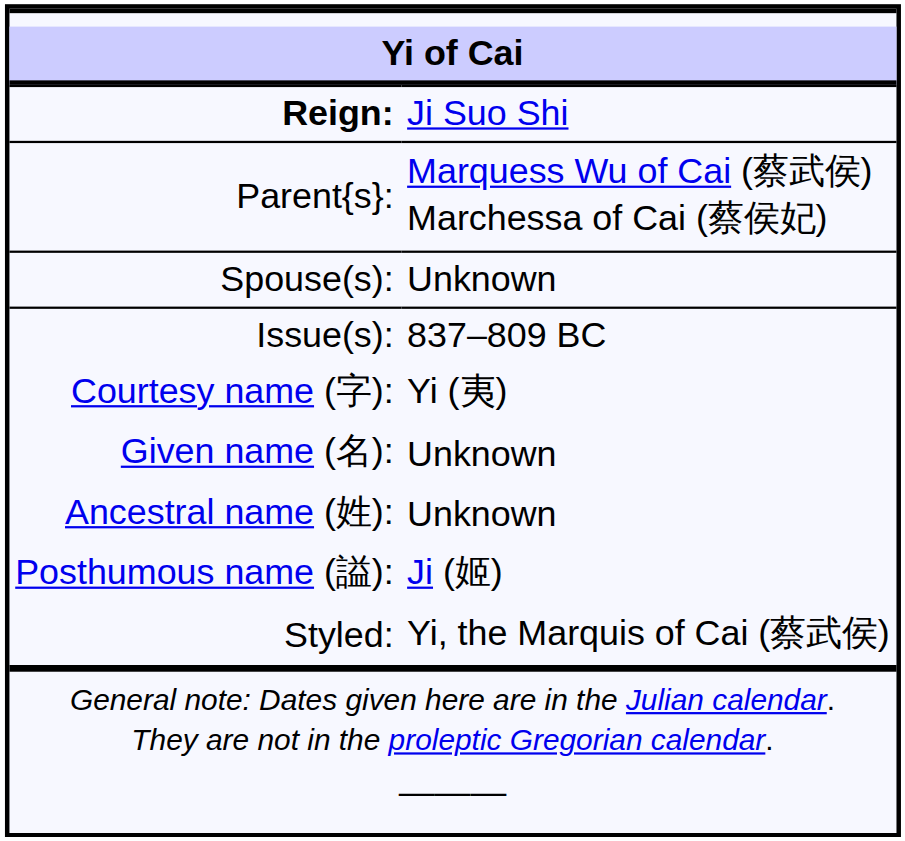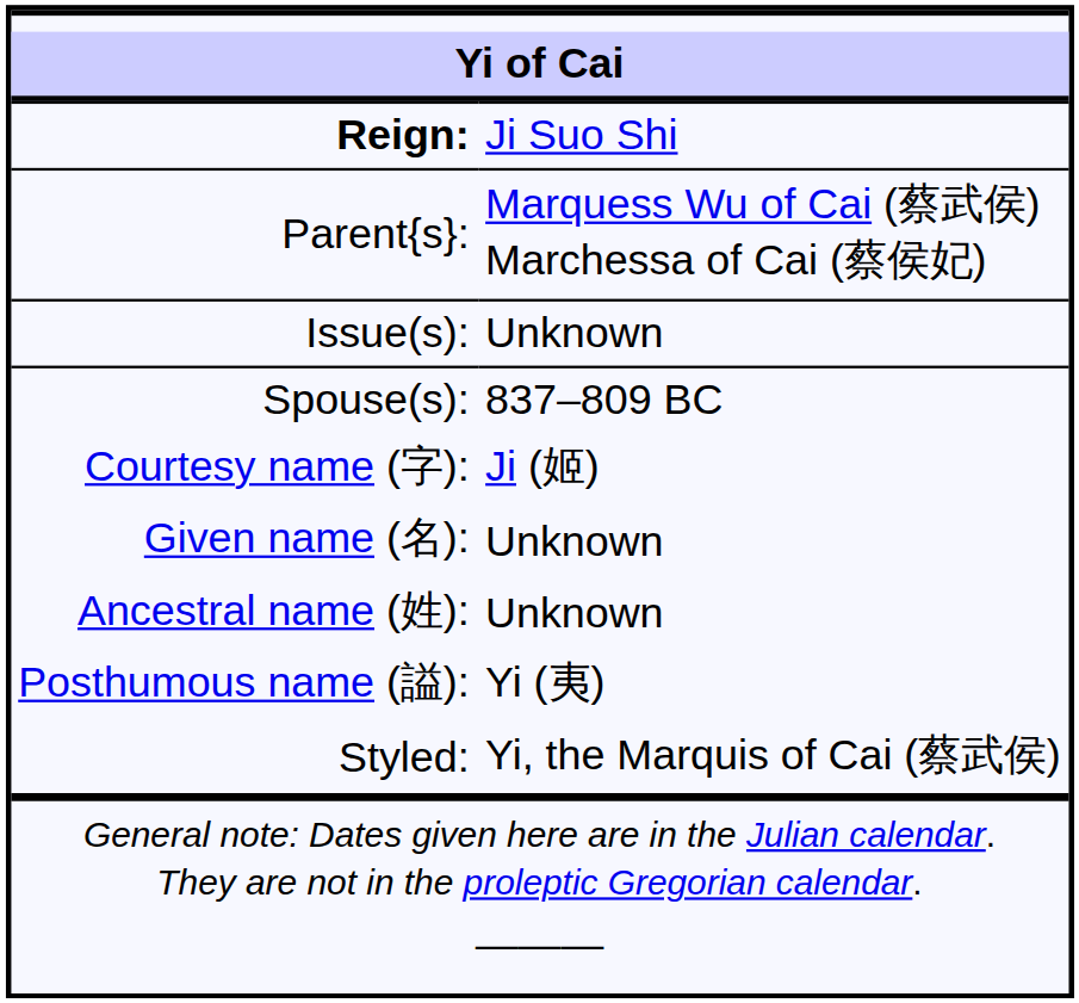row 4 | column 1: Spouse(s): -> Issue(s):
row 5 | column 1: Issue(s): -> Spouse(s):
row 6 | column 2: Yi (夷) -> Ji (姬)
row 9 | column 2: Ji (姬) -> Yi (夷)
